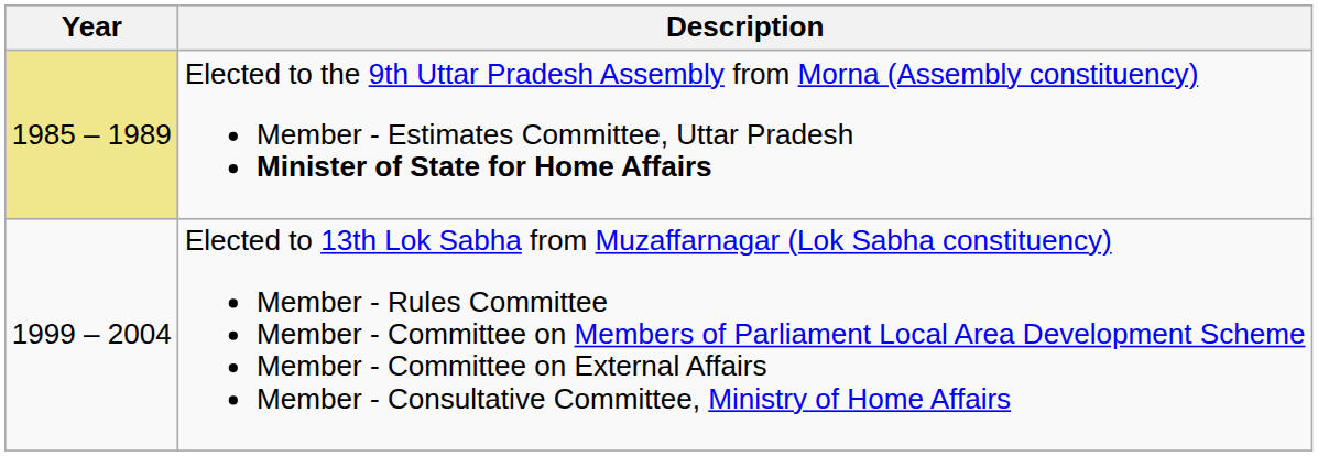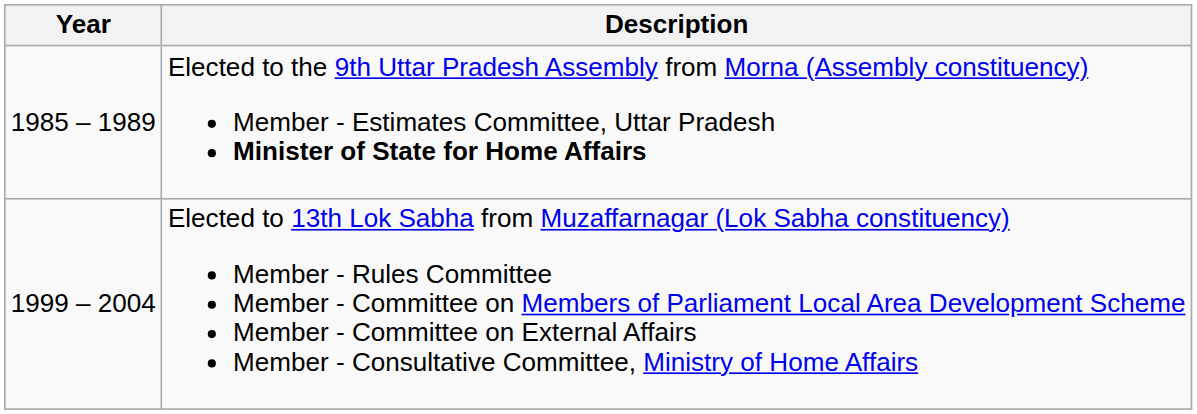row 2 | Year: khaki background -> no background
